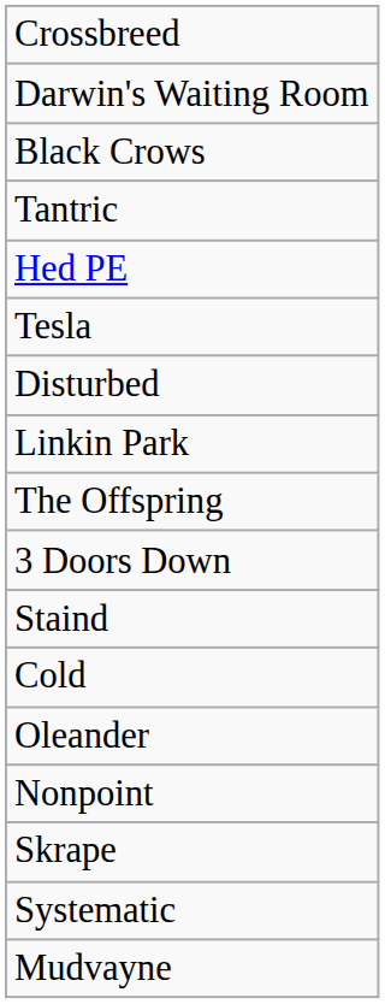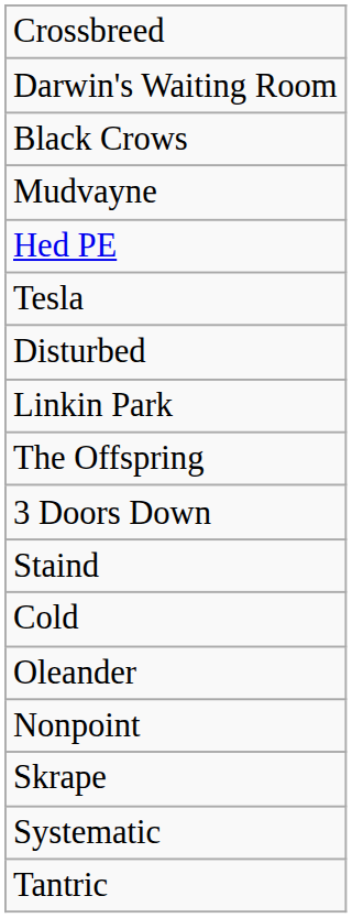row 4 | column 1: Tantric -> Mudvayne
row 17 | column 1: Mudvayne -> Tantric
